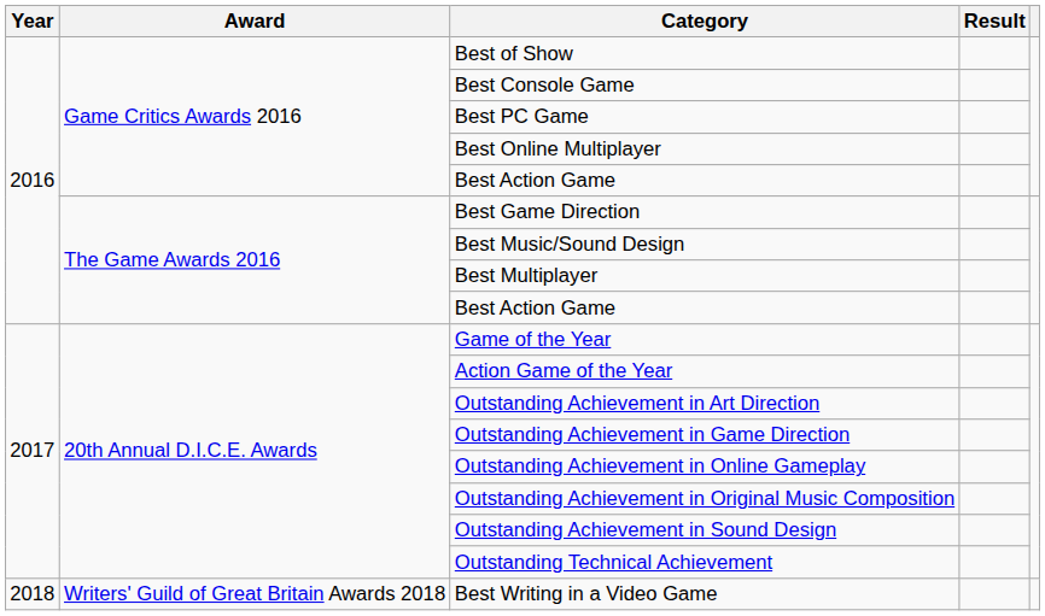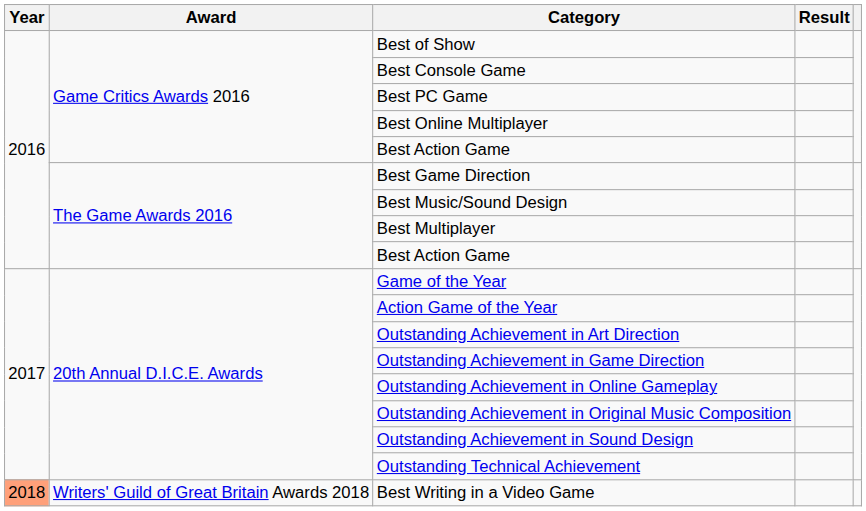Best Writing in a Video Game | Year: no background -> lightsalmon background
